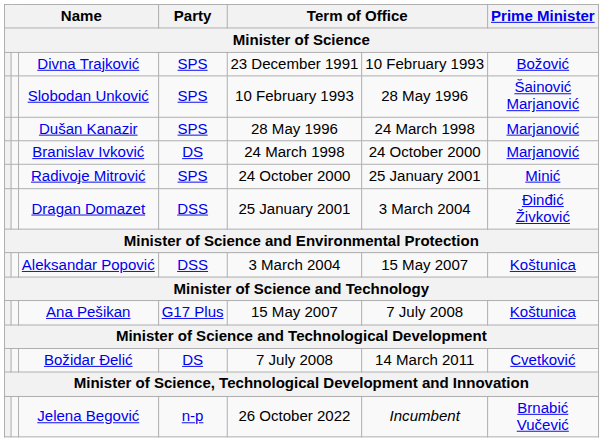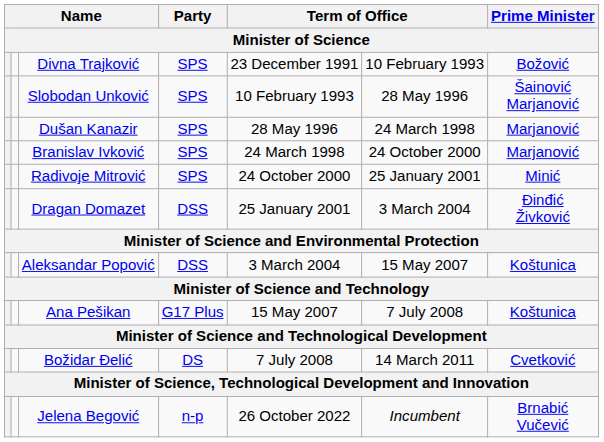Branislav Ivković | Party: DS -> SPS
